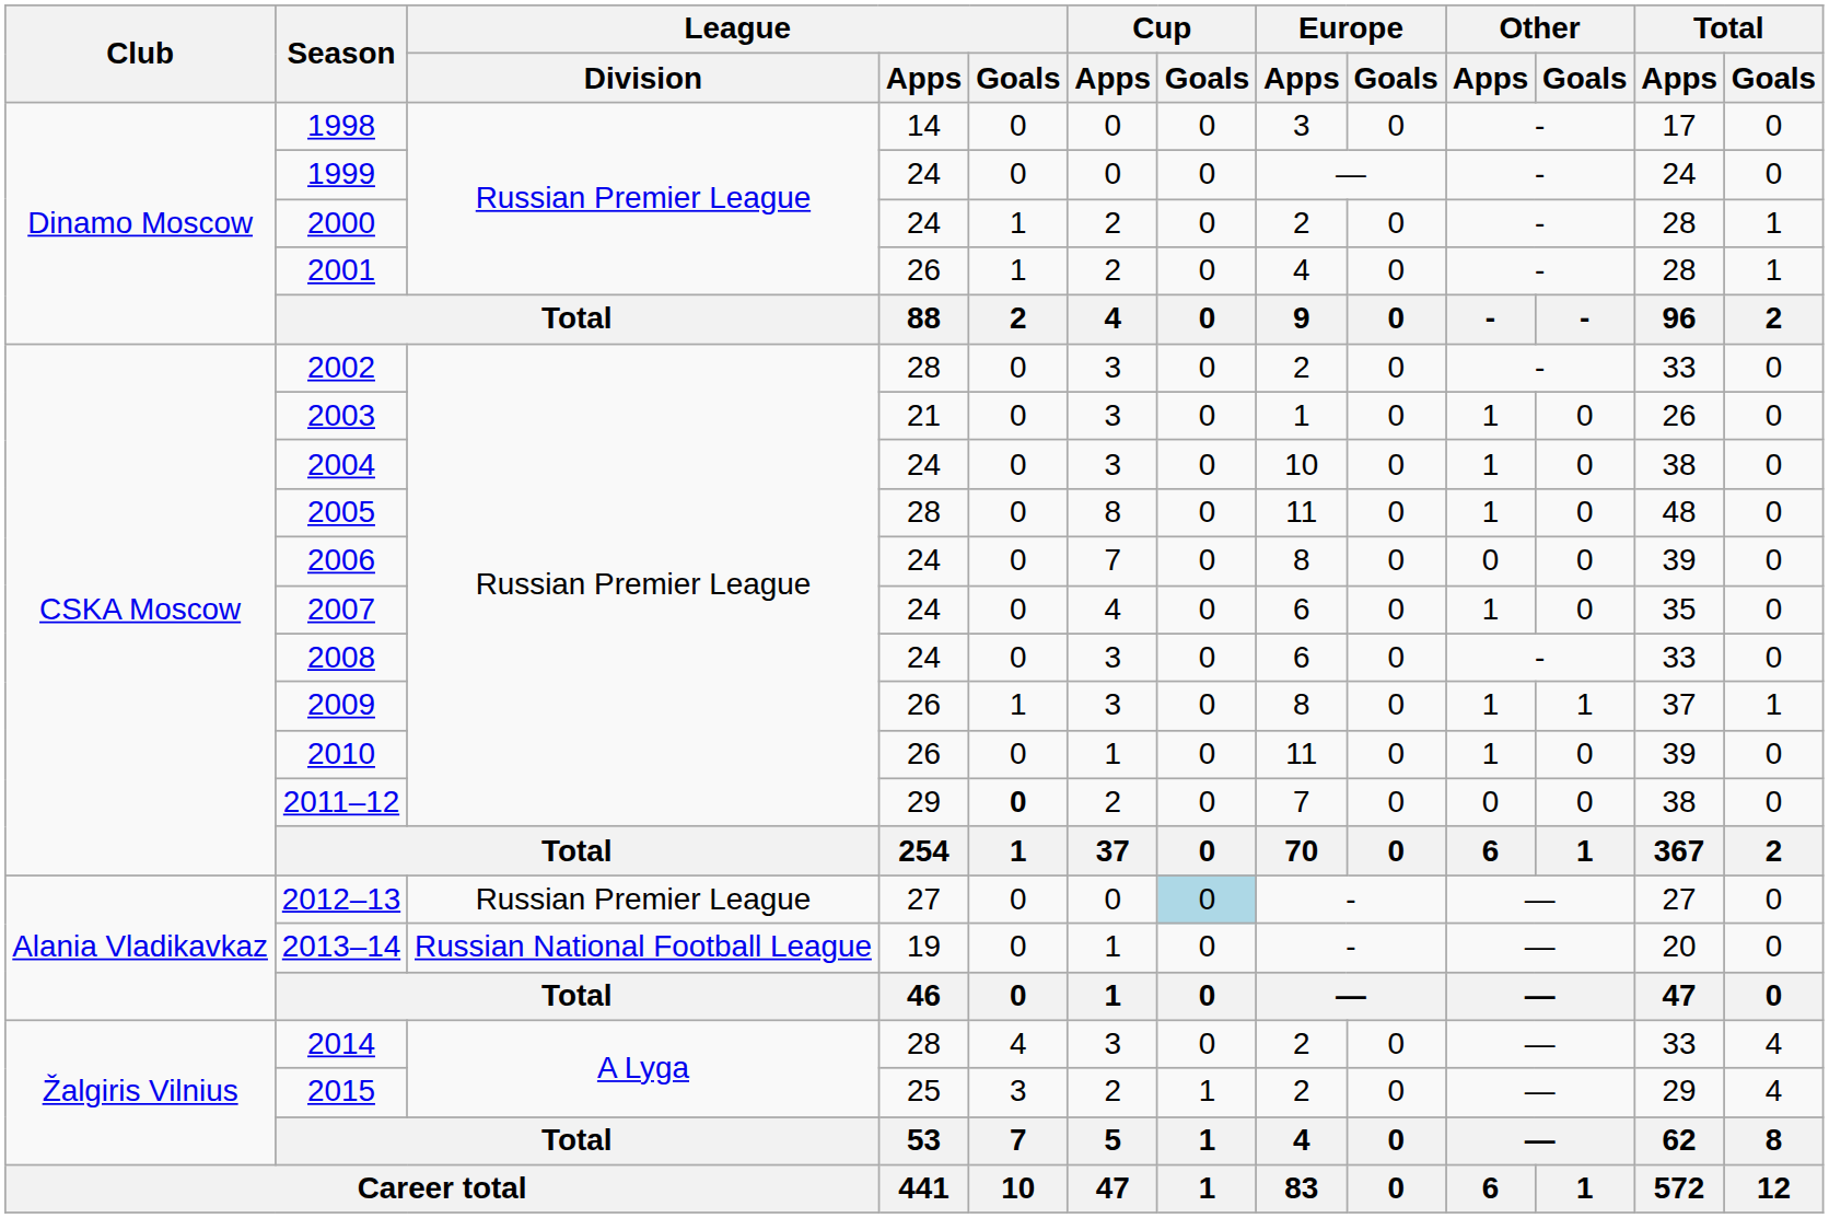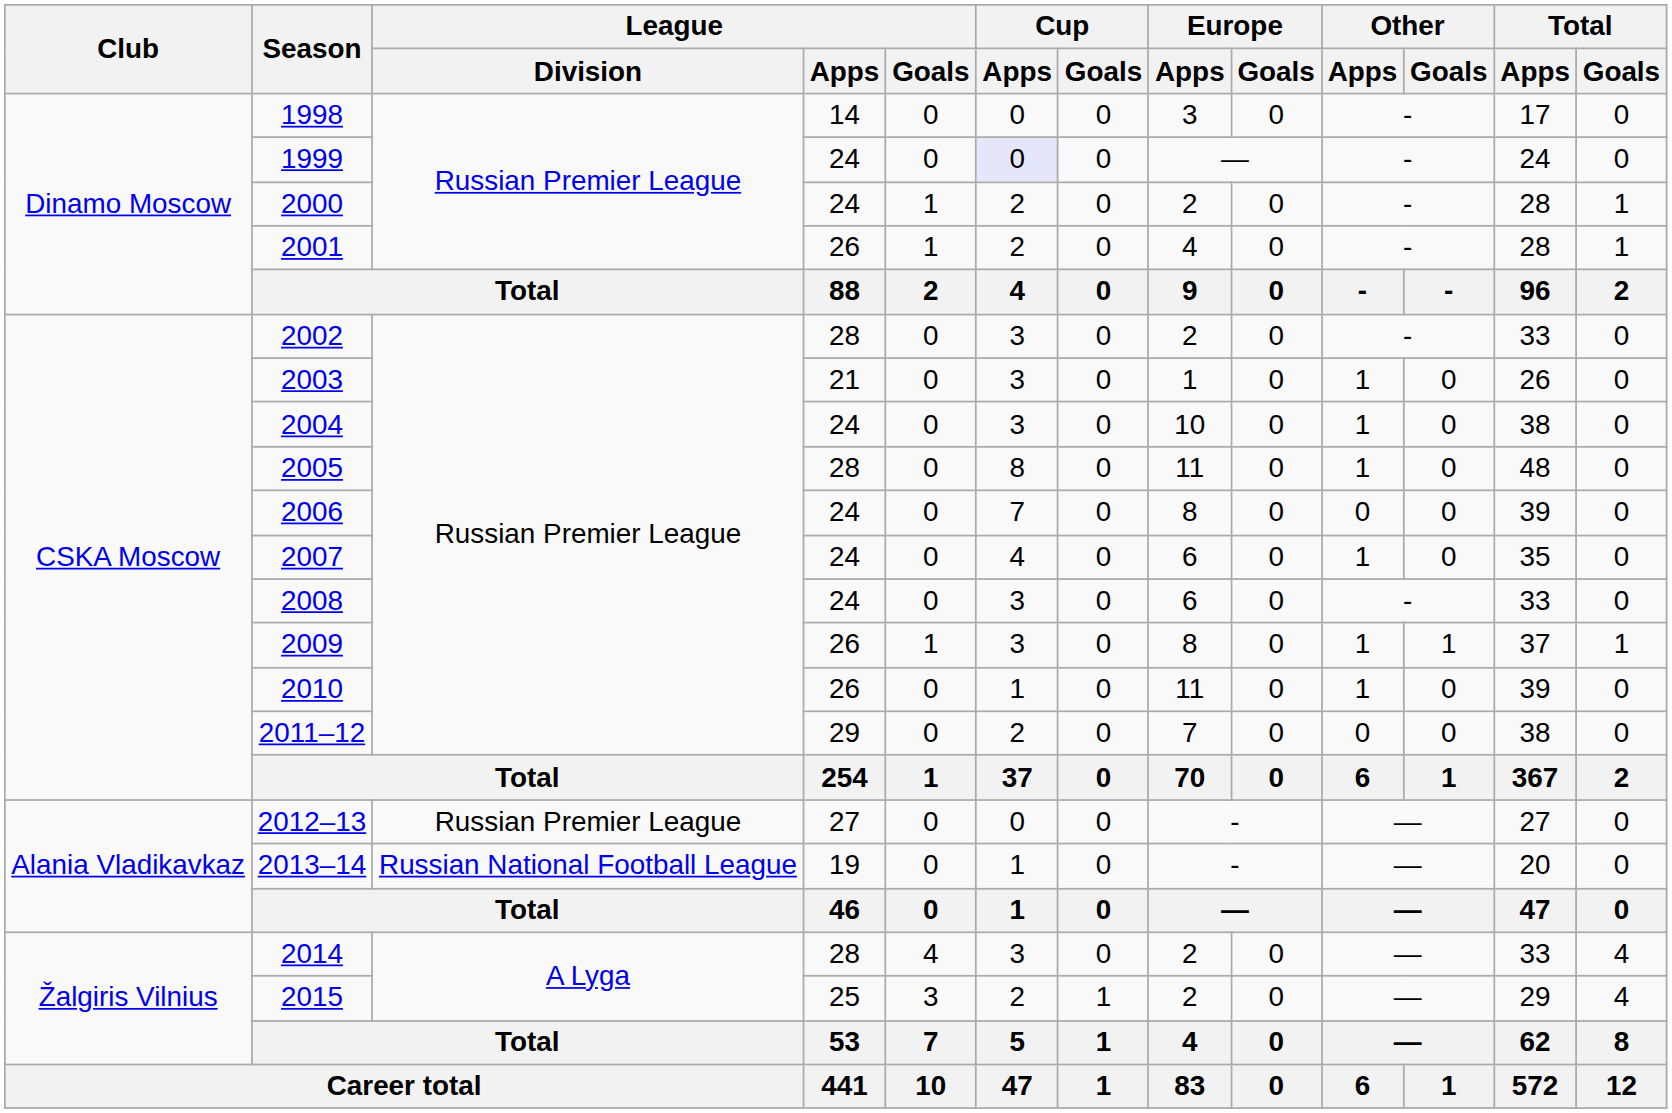1999 | Cup / Apps: no background -> lavender background
2011–12 | League / Goals: bold -> normal
2012–13 | Cup / Goals: lightblue background -> no background
